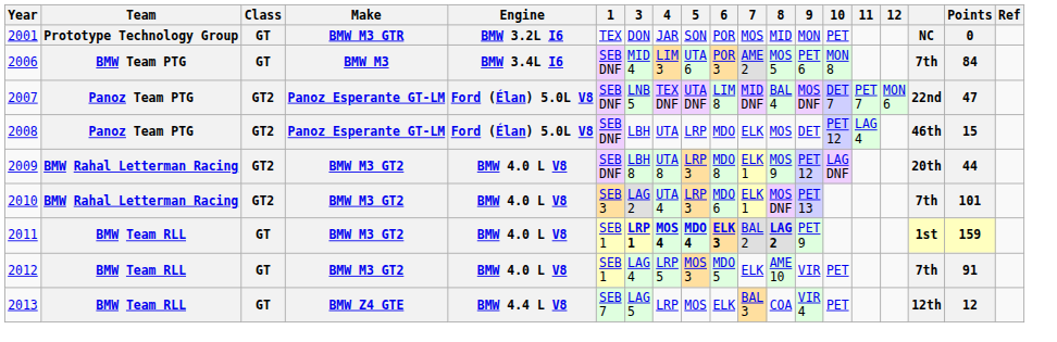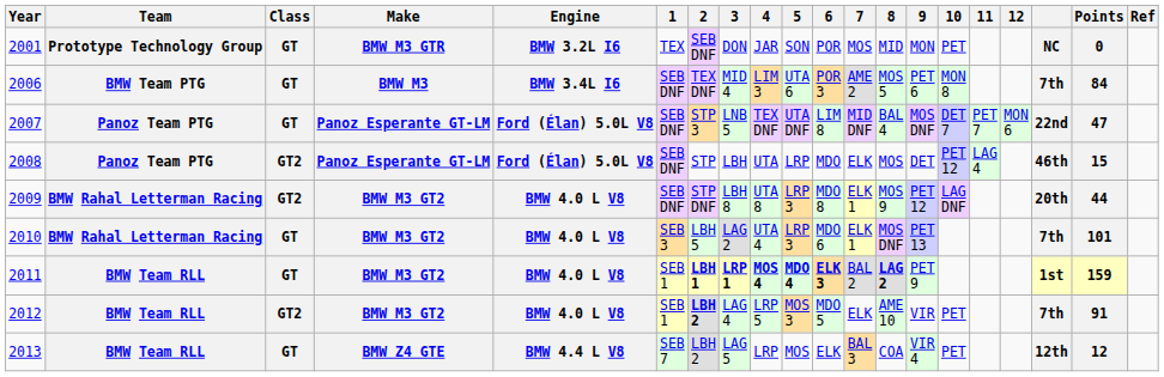+ column: 2 | SEB DNF | TEX DNF | STP 3 | STP | STP DNF | LBH 5 | LBH 1 | LBH 2 | LBH 2
2007 | Class: GT2 -> GT
2010 | Class: GT2 -> GT
2012 | Class: GT -> GT2
